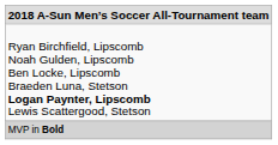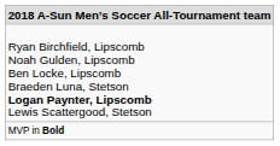MVP in Bold | column 1: lightgrey background -> no background
